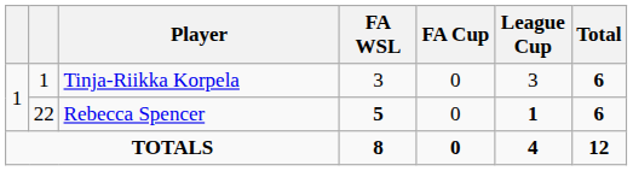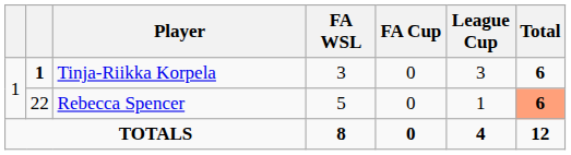Tinja-Riikka Korpela | column 2: normal -> bold
Rebecca Spencer | FA WSL: bold -> normal
Rebecca Spencer | League Cup: bold -> normal
Rebecca Spencer | Total: no background -> lightsalmon background
